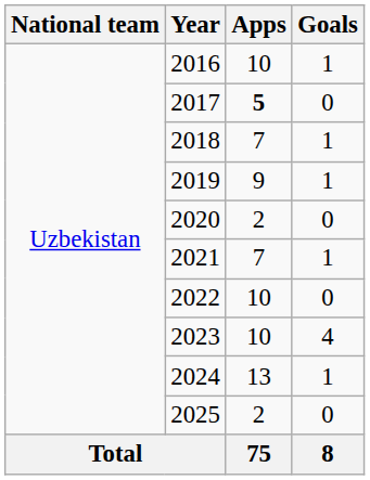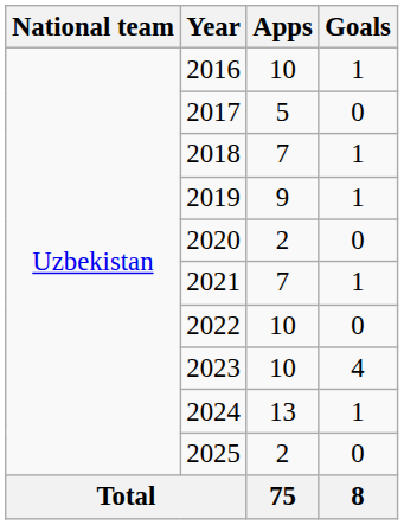2017 | Apps: bold -> normal
